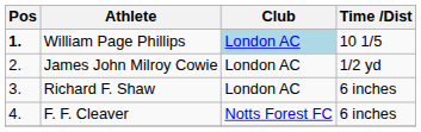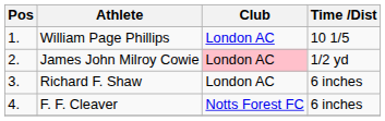William Page Phillips | Pos: bold -> normal
William Page Phillips | Club: lightblue background -> no background
James John Milroy Cowie | Club: no background -> pink background
